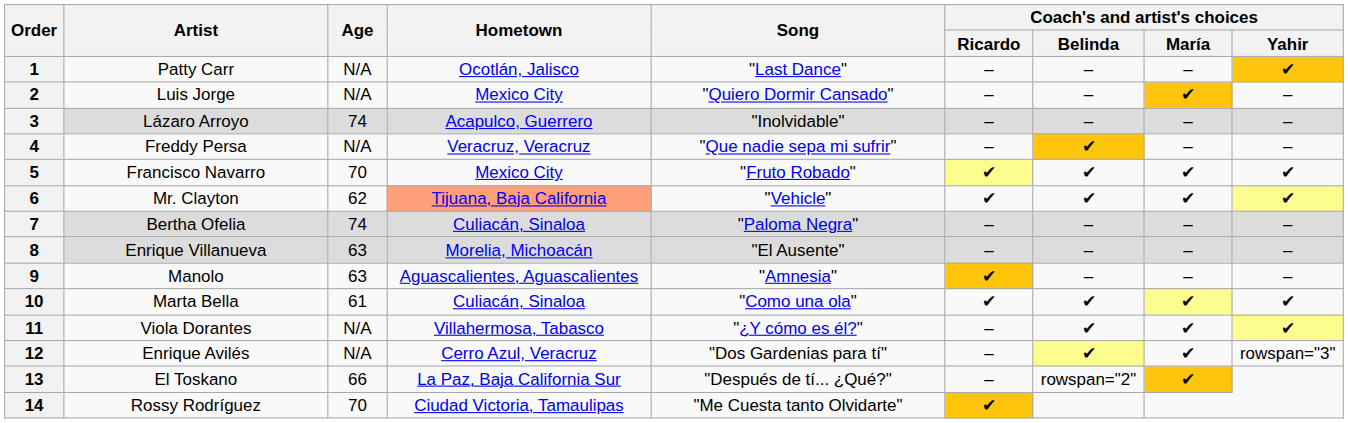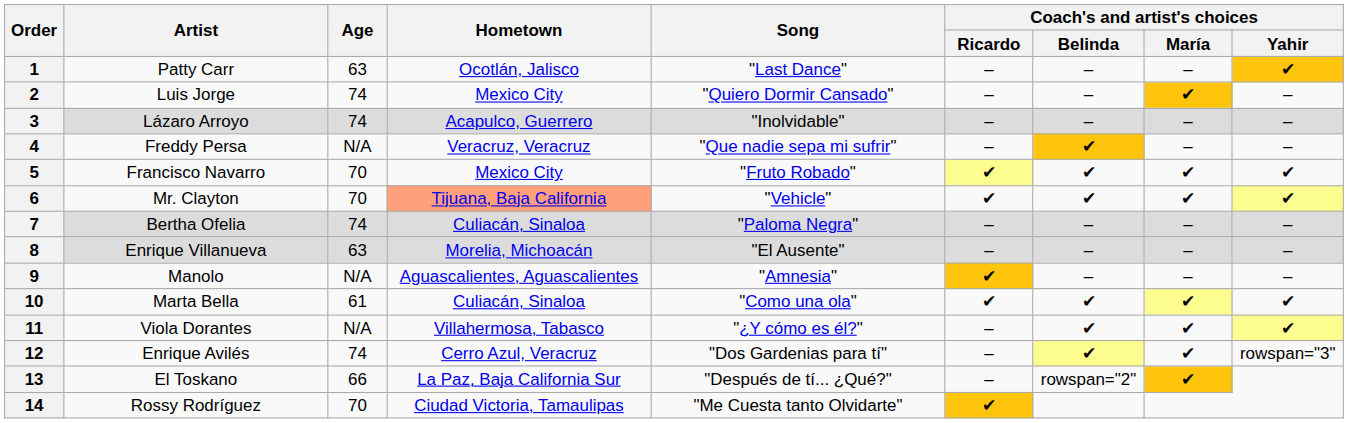1 | Age: N/A -> 63
2 | Age: N/A -> 74
6 | Age: 62 -> 70
9 | Age: 63 -> N/A
12 | Age: N/A -> 74
